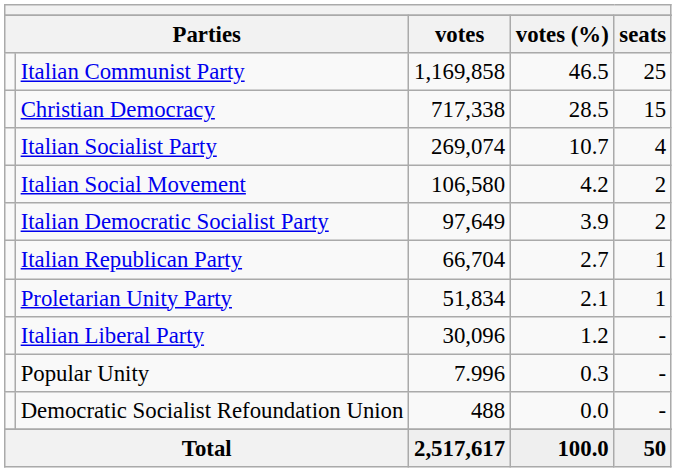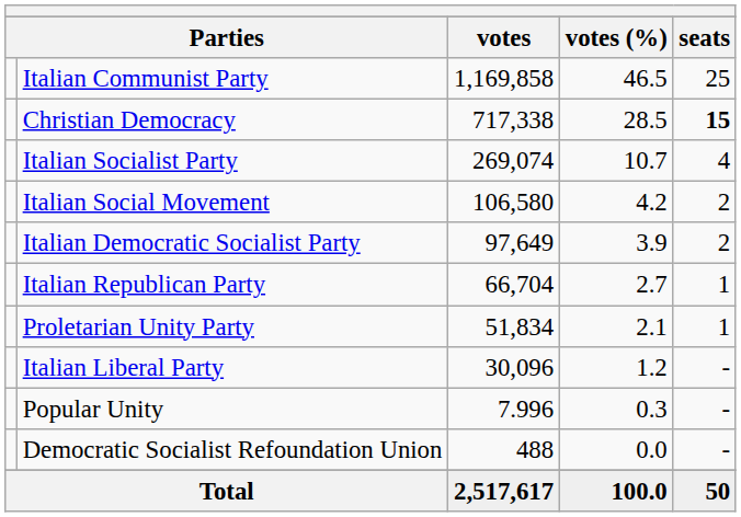Christian Democracy | seats: normal -> bold
